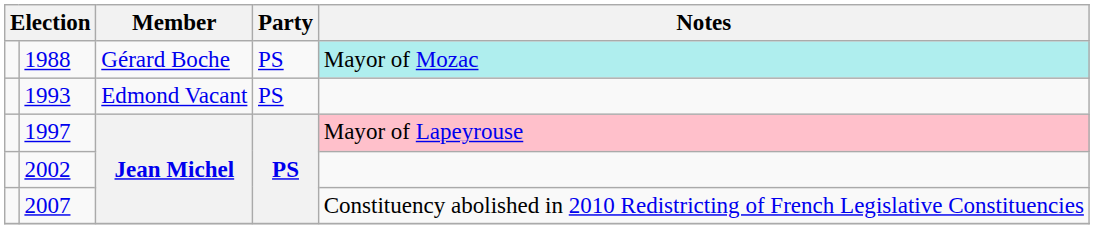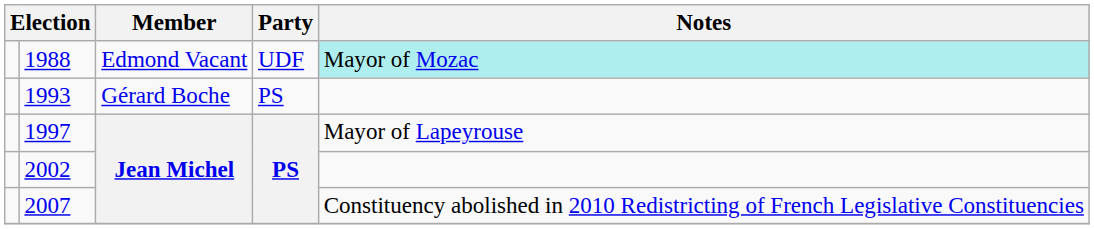1988 | Member: Gérard Boche -> Edmond Vacant
1988 | Party: PS -> UDF
1993 | Member: Edmond Vacant -> Gérard Boche
1997 | Notes: pink background -> no background
